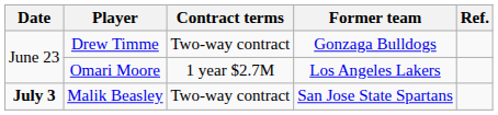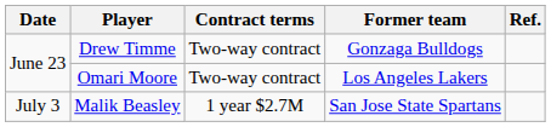Omari Moore | Contract terms: 1 year $2.7M -> Two-way contract
Malik Beasley | Date: bold -> normal
Malik Beasley | Contract terms: Two-way contract -> 1 year $2.7M
